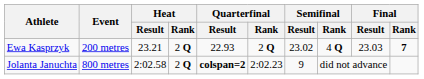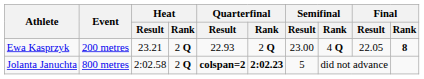Ewa Kasprzyk | Semifinal / Result: 23.02 -> 23.00
Ewa Kasprzyk | Final / Result: 23.03 -> 22.05
Ewa Kasprzyk | Final / Rank: 7 -> 8
Jolanta Januchta | Quarterfinal / Rank: normal -> bold
Jolanta Januchta | Semifinal / Result: 9 -> 5
